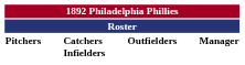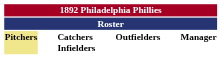Pitchers | column 1: no background -> khaki background
